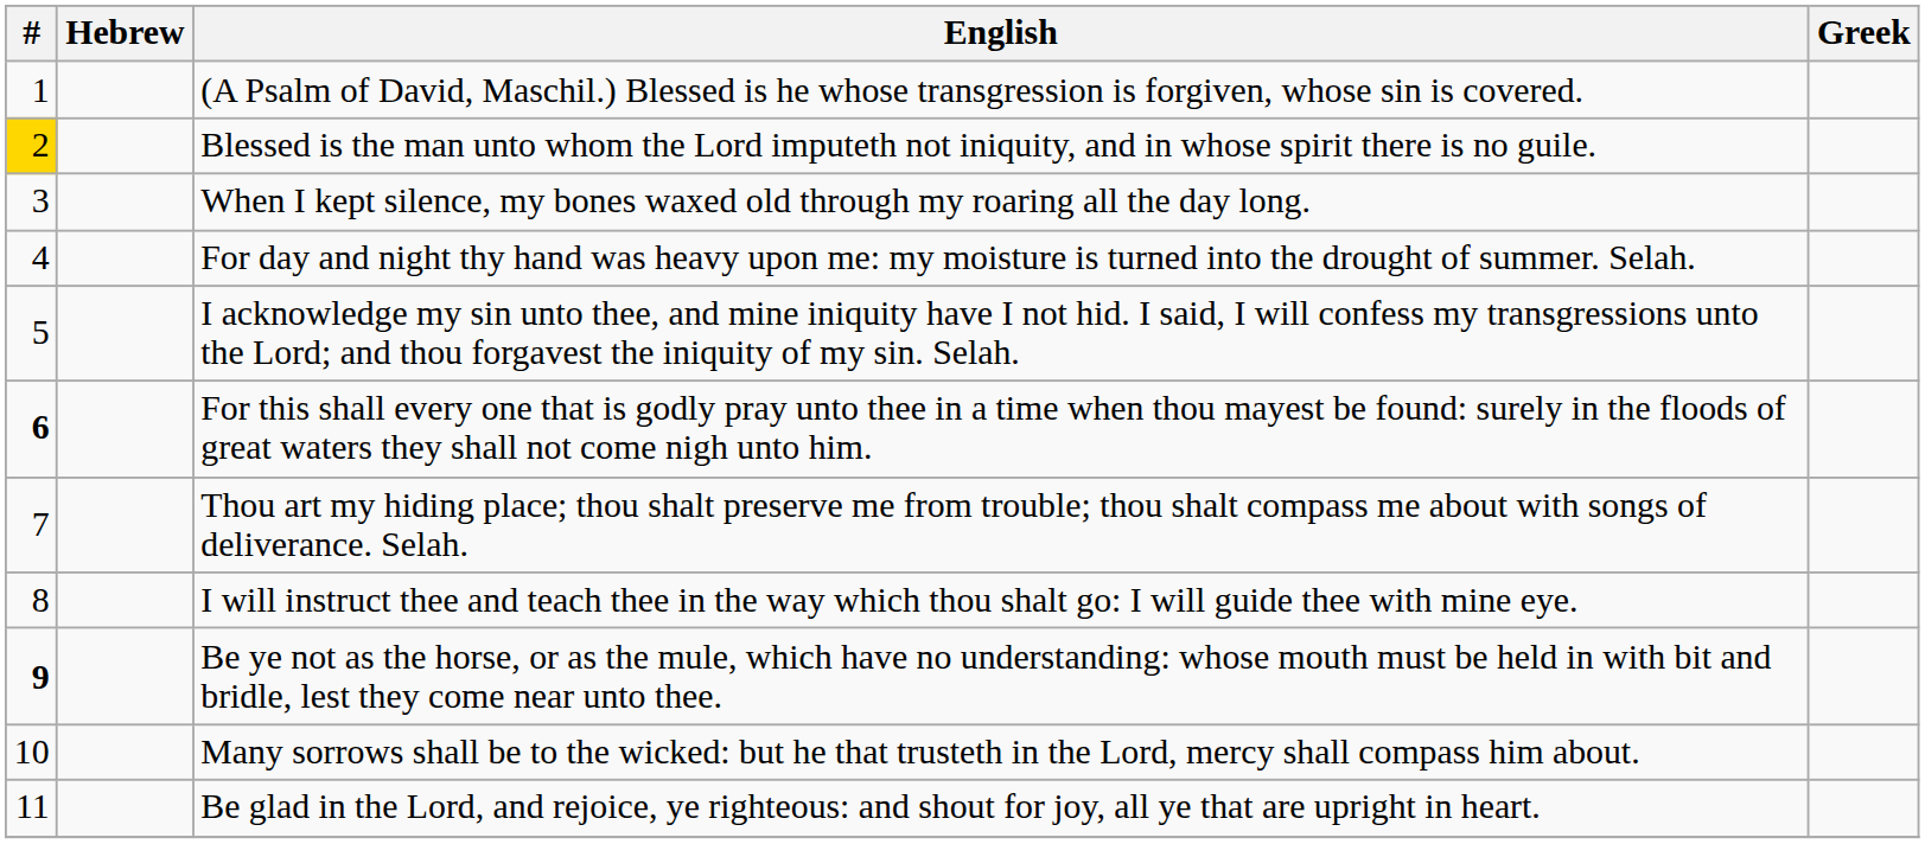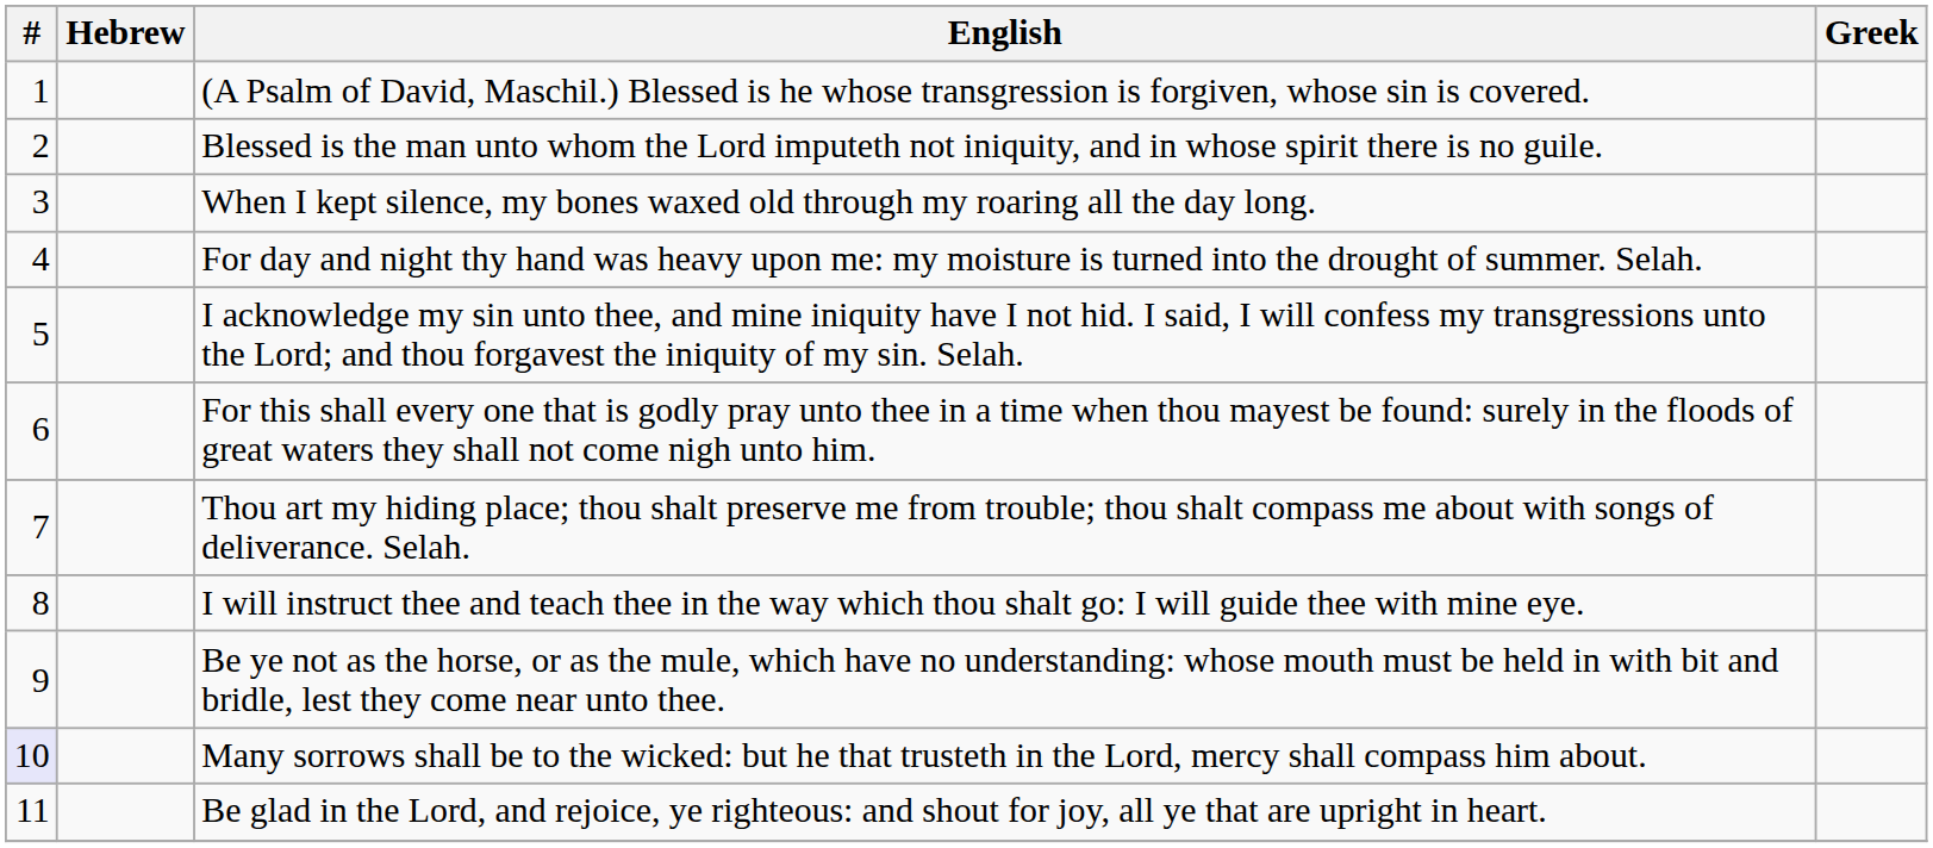row 3 | #: gold background -> no background
row 7 | #: bold -> normal
row 10 | #: bold -> normal
row 11 | #: no background -> lavender background
